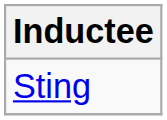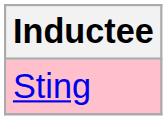row 2 | column 1: no background -> pink background
